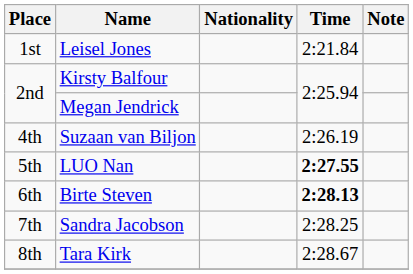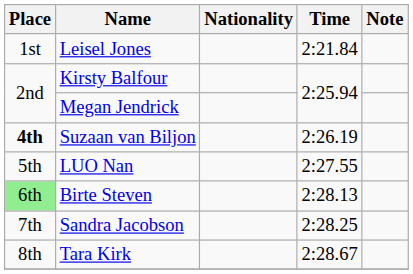Suzaan van Biljon | Place: normal -> bold
LUO Nan | Time: bold -> normal
Birte Steven | Place: no background -> lightgreen background
Birte Steven | Time: bold -> normal
